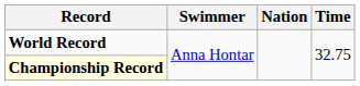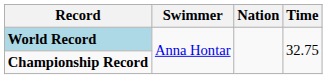World Record | Record: no background -> lightblue background
Championship Record | Record: lightyellow background -> no background
